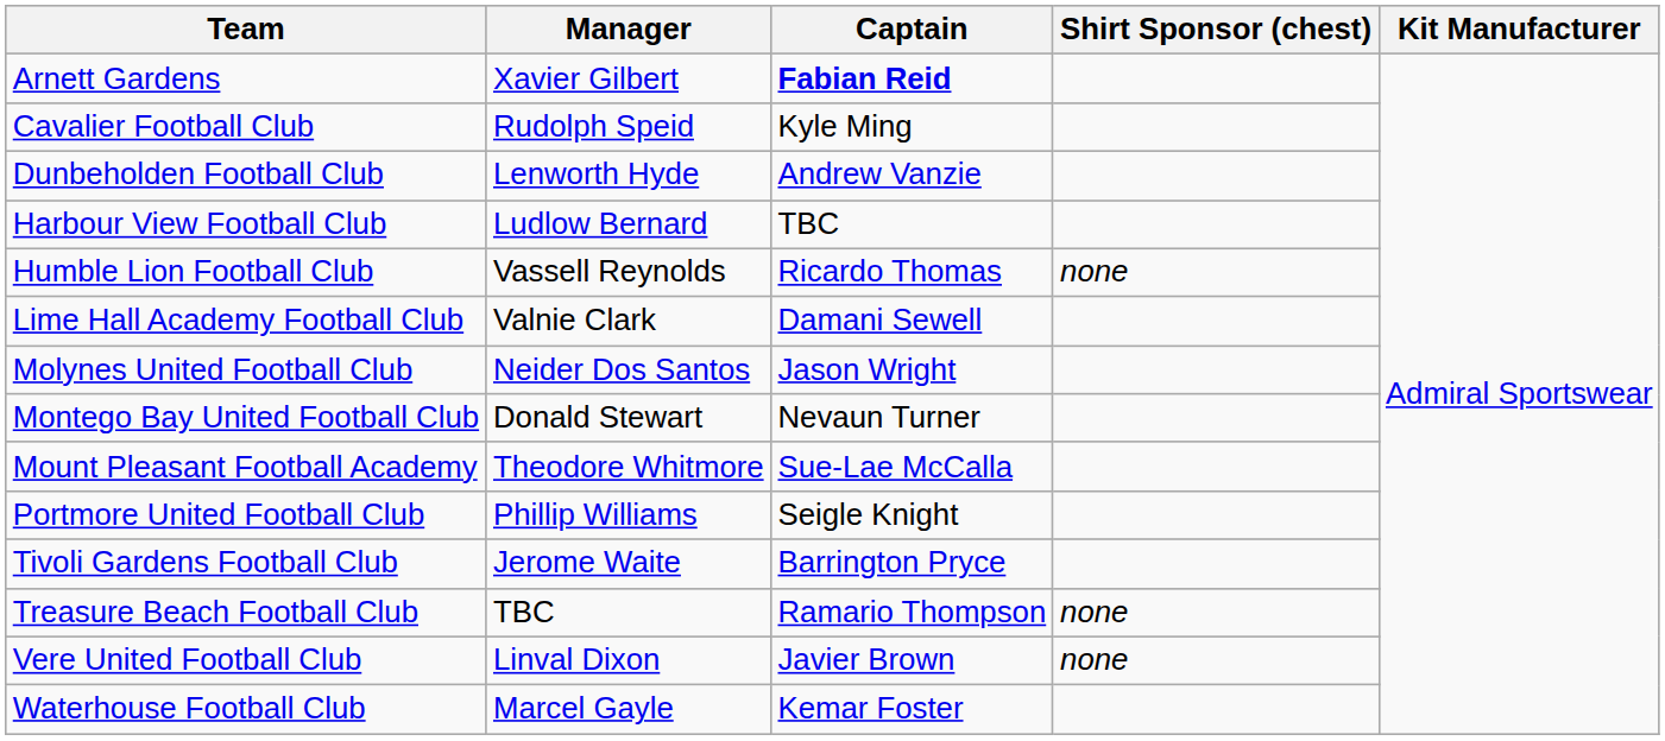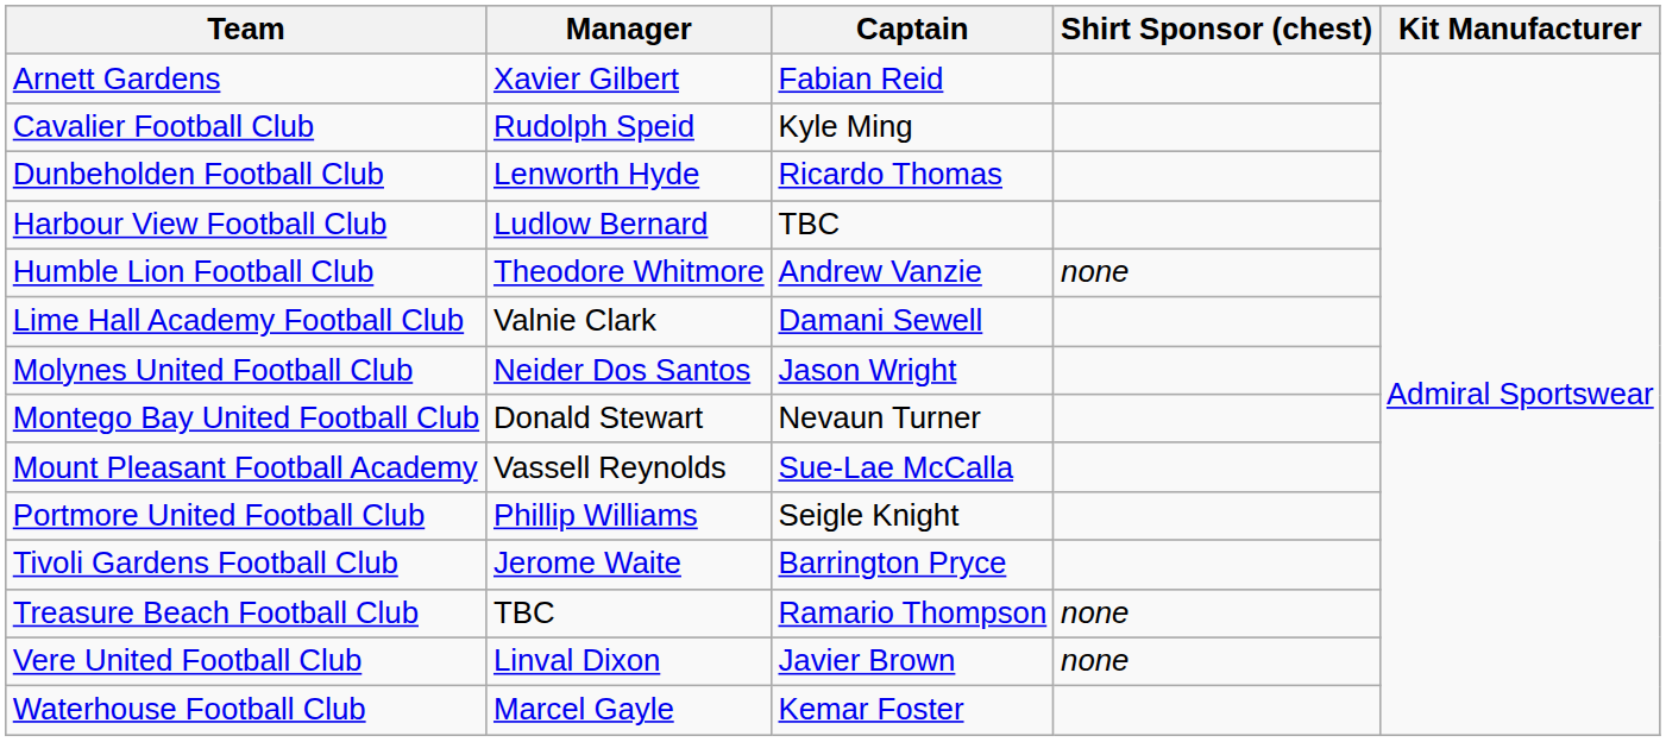Arnett Gardens | Captain: bold -> normal
Dunbeholden Football Club | Captain: Andrew Vanzie -> Ricardo Thomas
Humble Lion Football Club | Manager: Vassell Reynolds -> Theodore Whitmore
Humble Lion Football Club | Captain: Ricardo Thomas -> Andrew Vanzie
Mount Pleasant Football Academy | Manager: Theodore Whitmore -> Vassell Reynolds
